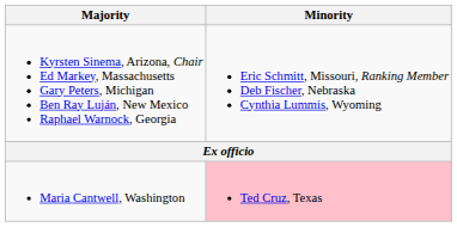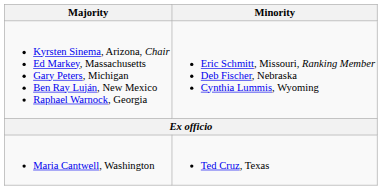Maria Cantwell, Washington | Minority: pink background -> no background
